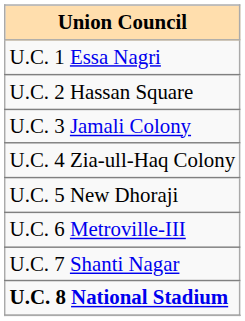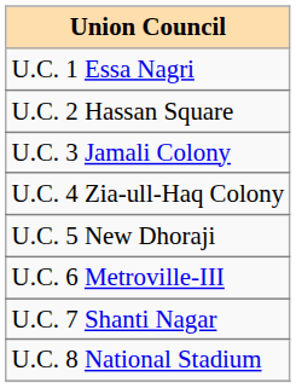row 9 | column 1: bold -> normal
